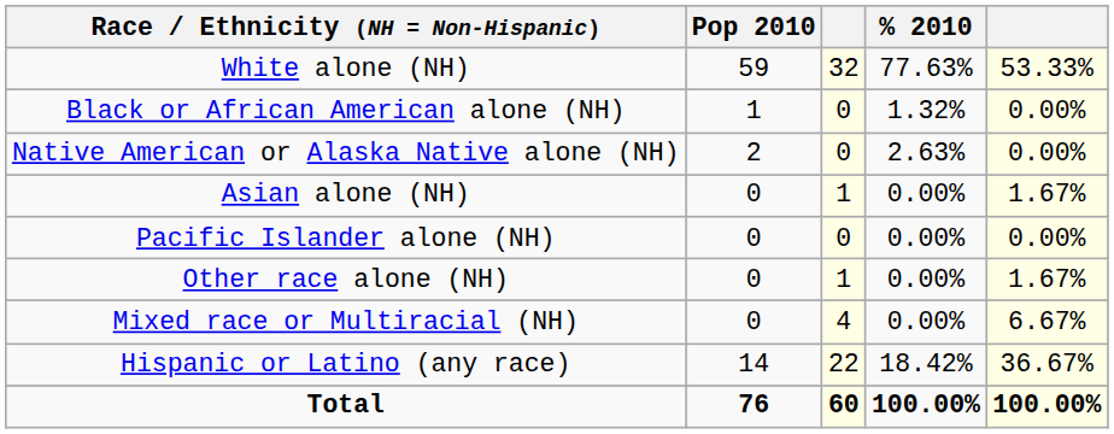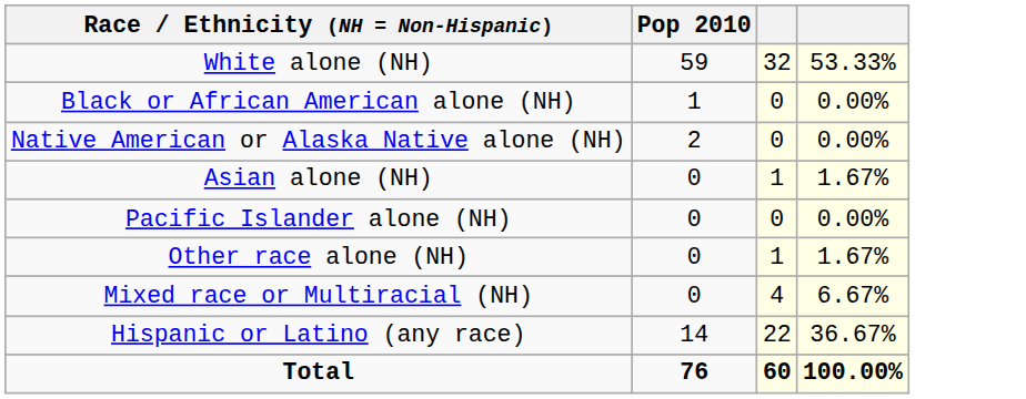- column: % 2010 | 77.63% | 1.32% | 2.63% | 0.00% | 0.00% | 0.00% | 0.00% | 18.42% | 100.00%
